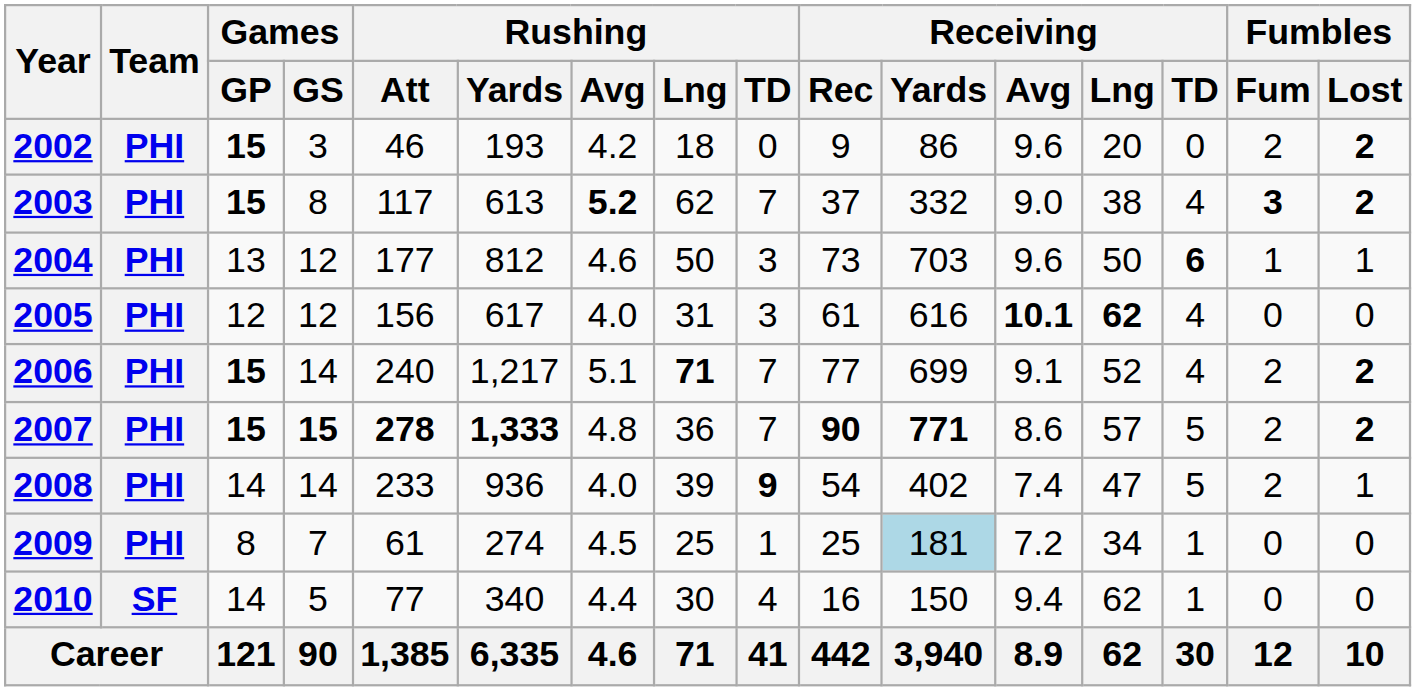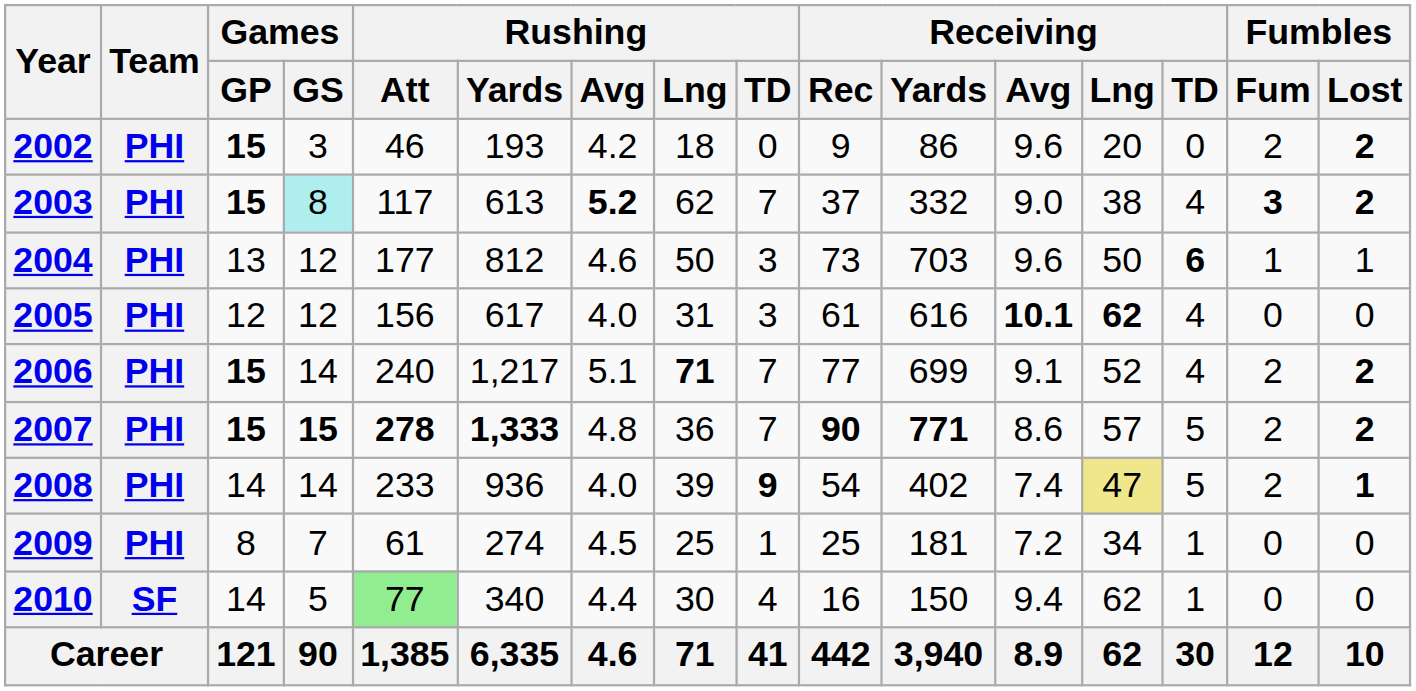2003 | Games / GS: no background -> paleturquoise background
2008 | Receiving / Lng: no background -> khaki background
2008 | Fumbles / Lost: normal -> bold
2009 | Receiving / Yards: lightblue background -> no background
2010 | Rushing / Att: no background -> lightgreen background
